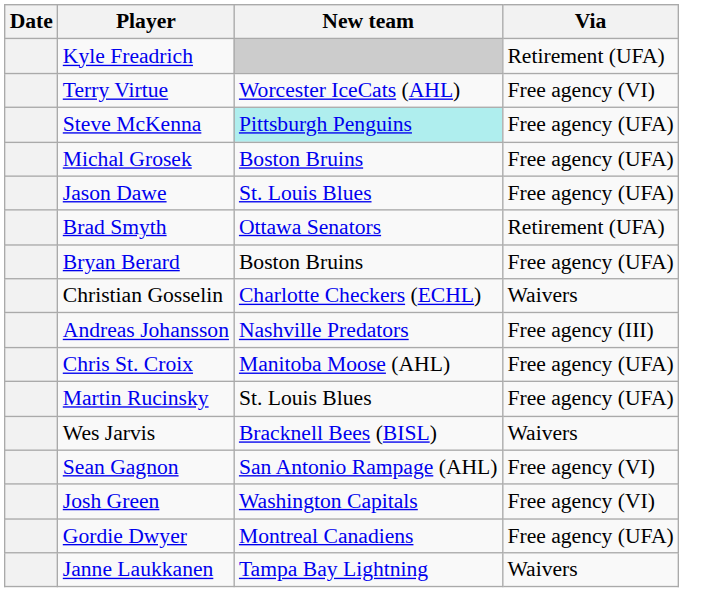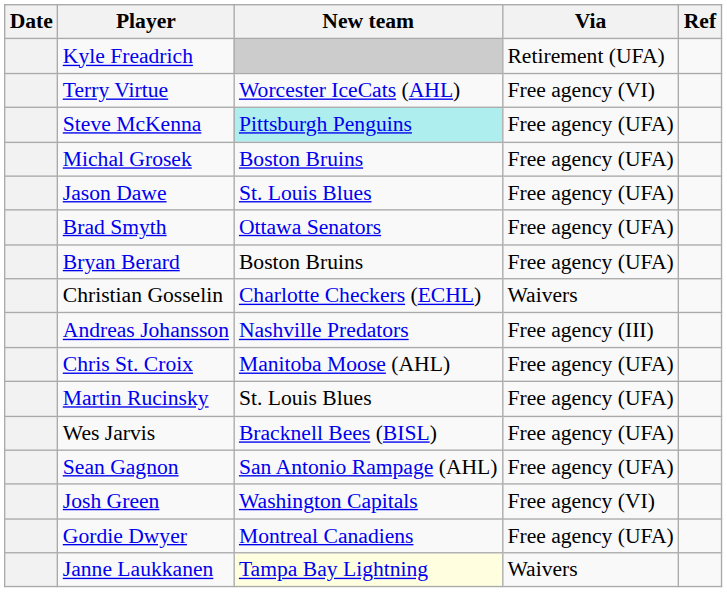+ column: Ref
Brad Smyth | Via: Retirement (UFA) -> Free agency (UFA)
Wes Jarvis | Via: Waivers -> Free agency (UFA)
Sean Gagnon | Via: Free agency (VI) -> Free agency (UFA)
Janne Laukkanen | New team: no background -> lightyellow background
